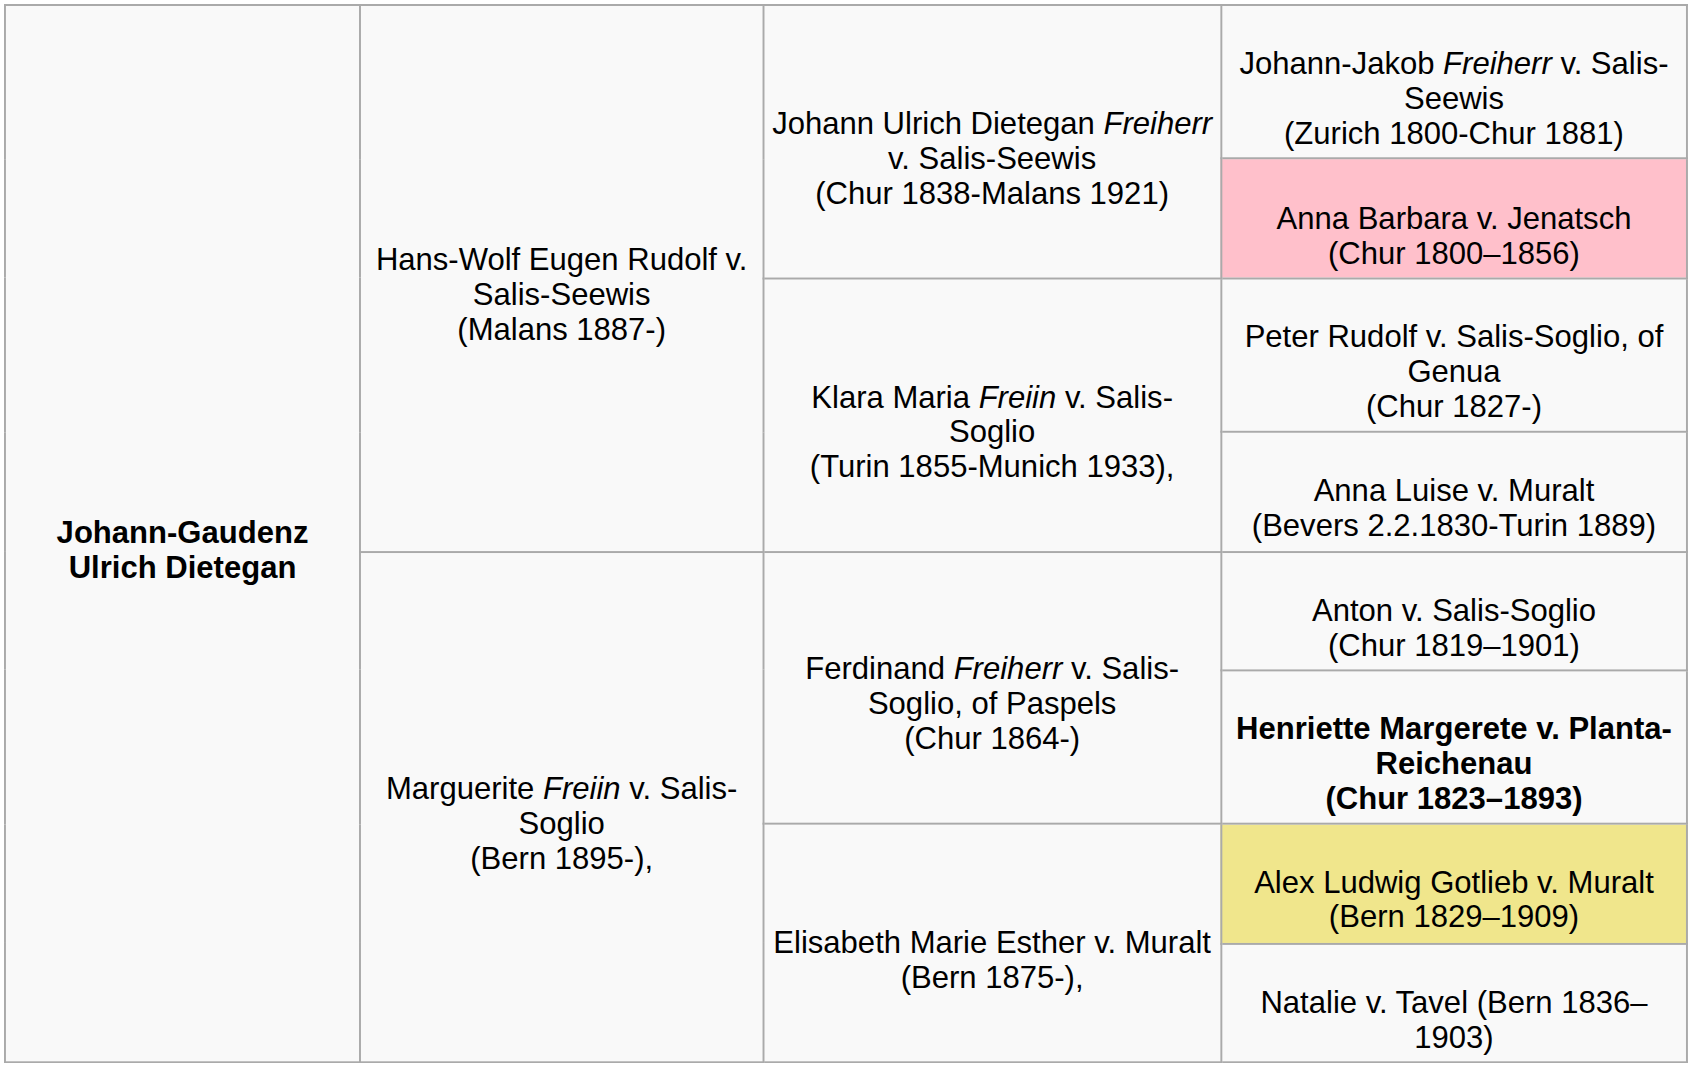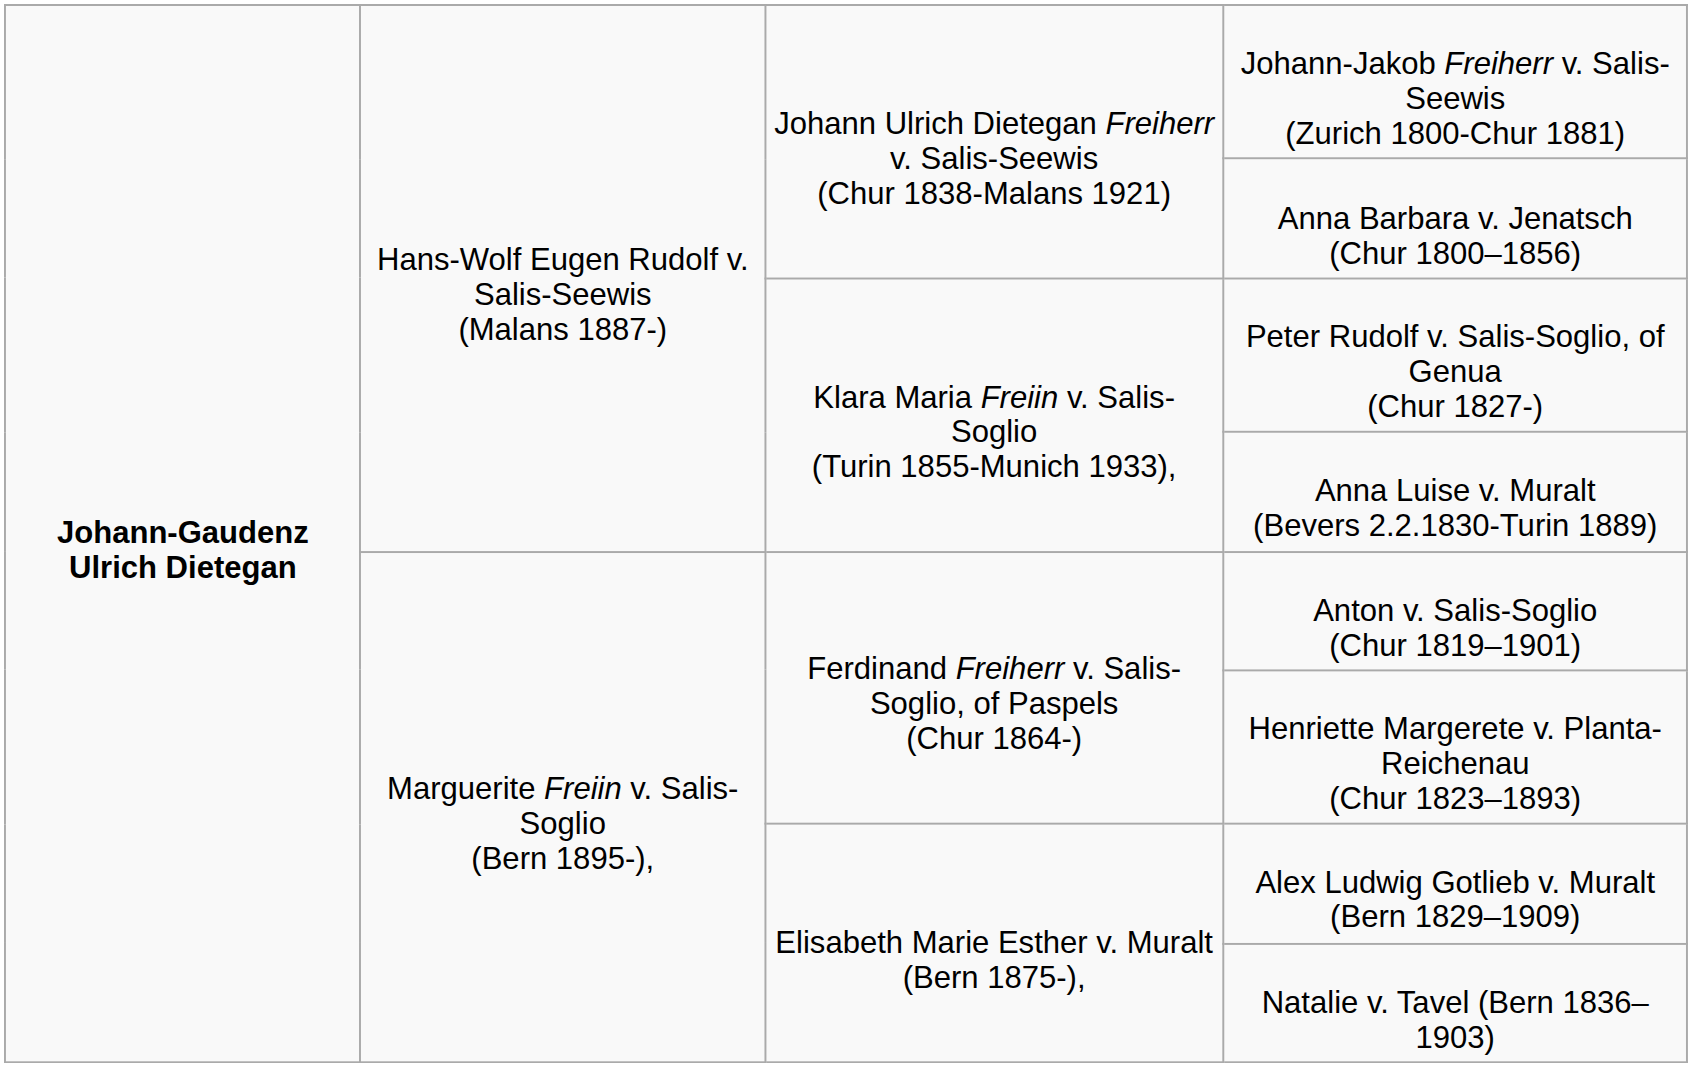Anna Barbara v. Jenatsch (Chur 1800–1856) | column 4: pink background -> no background
Henriette Margerete v. Planta-Reichenau (Chur 1823–1893) | column 4: bold -> normal
Alex Ludwig Gotlieb v. Muralt (Bern 1829–1909) | column 4: khaki background -> no background
